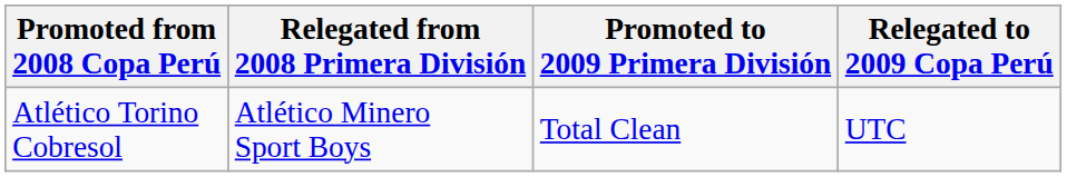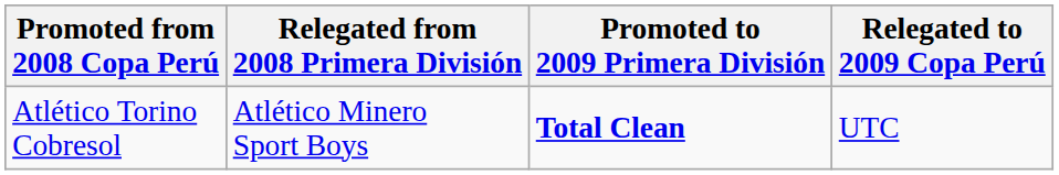row 2 | Promoted to 2009 Primera División: normal -> bold
